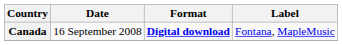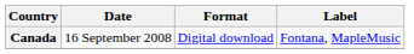Canada | Format: bold -> normal
